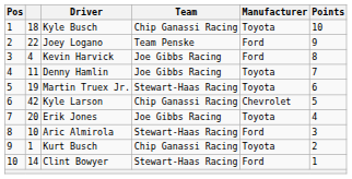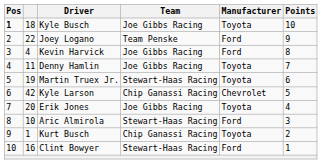Kyle Busch | Pos: normal -> bold
Kyle Busch | Team: Chip Ganassi Racing -> Joe Gibbs Racing
Clint Bowyer | column 2: 14 -> 16
